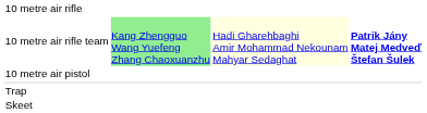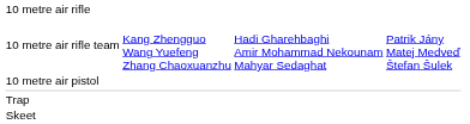10 metre air rifle team | column 2: lightgreen background -> no background
10 metre air rifle team | column 3: lightyellow background -> no background
10 metre air rifle team | column 4: bold -> normal
